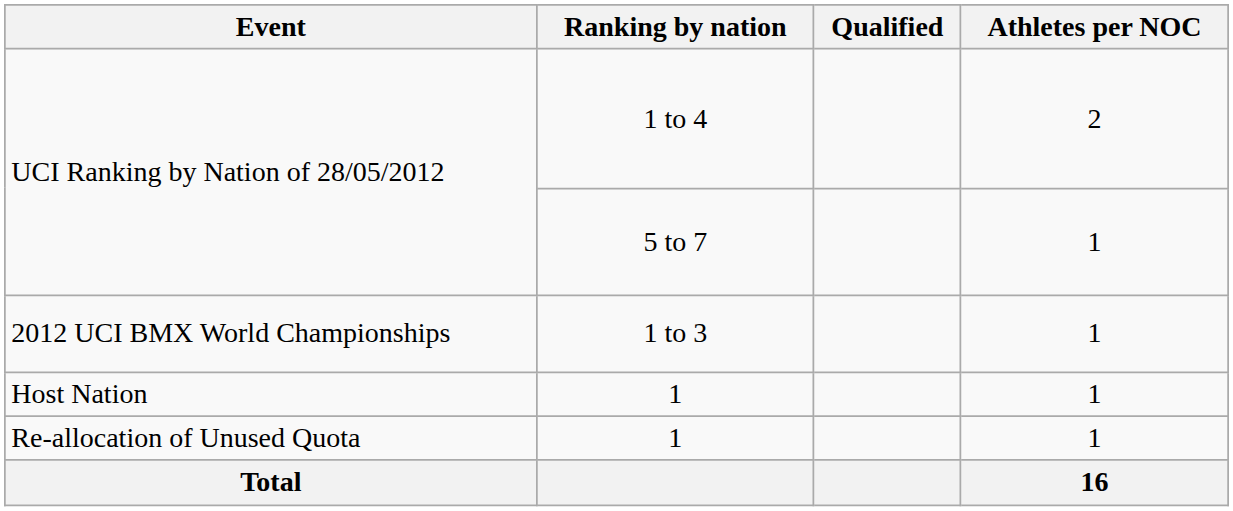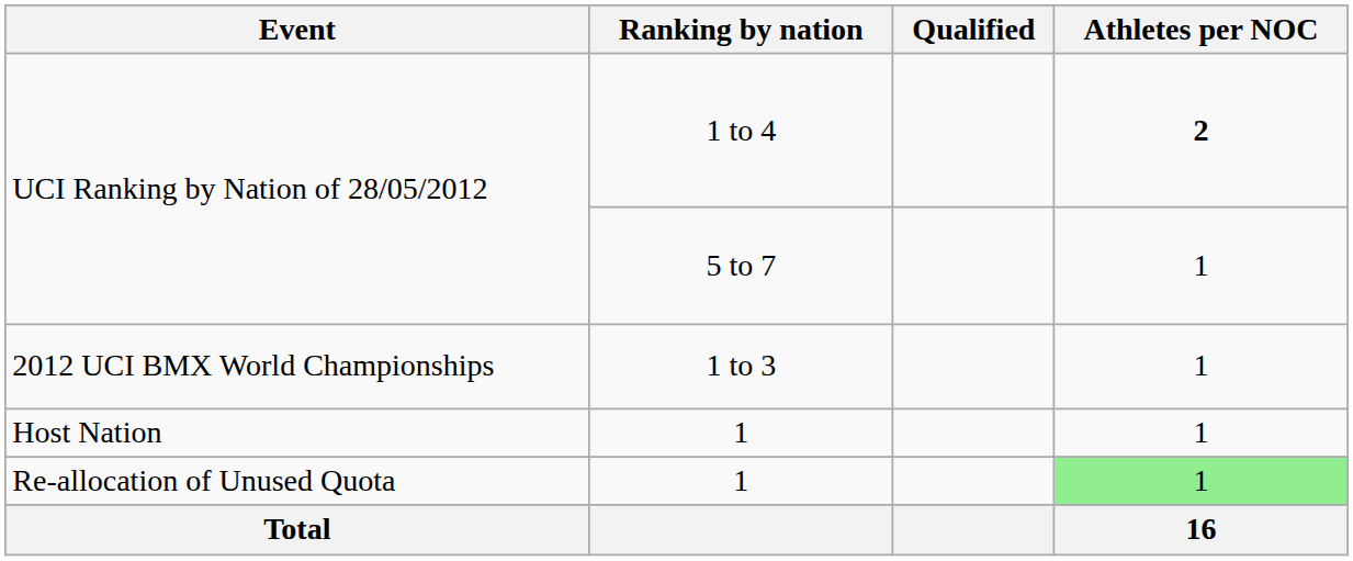UCI Ranking by Nation of 28/05/2012 / 1 to 4 | Athletes per NOC: normal -> bold
Re-allocation of Unused Quota | Athletes per NOC: no background -> lightgreen background
